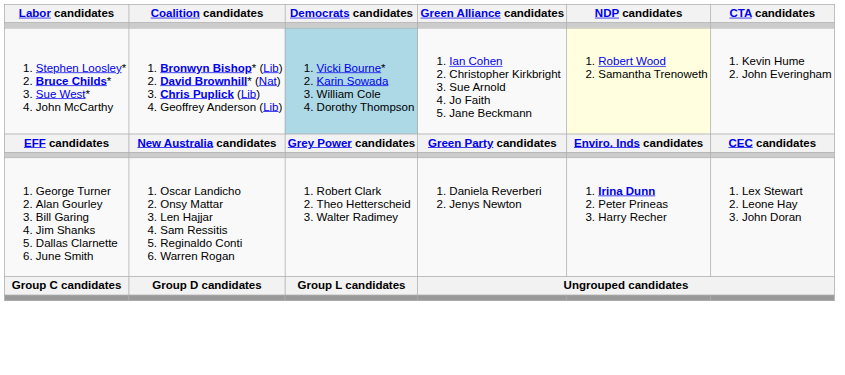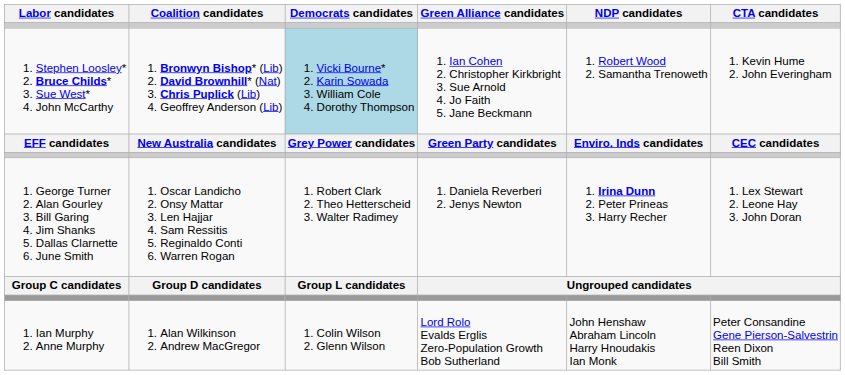Stephen Loosley* Bruce Childs* Sue West* John McCarthy | NDP candidates: lightyellow background -> no background
+ row: Ian Murphy Anne Murphy | Alan Wilkinson Andrew MacGregor | Colin Wilson Glenn Wilson | Lord Rolo Evalds Erglis Zero-Population Growth Bob Sutherland | John Henshaw Abraham Lincoln Harry Hnoudakis Ian Monk | Peter Consandine Gene Pierson-Salvestrin Reen Dixon Bill Smith
